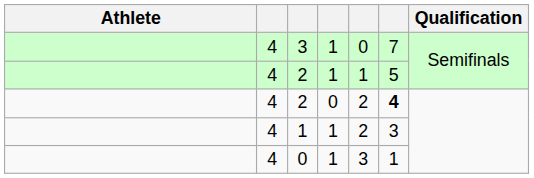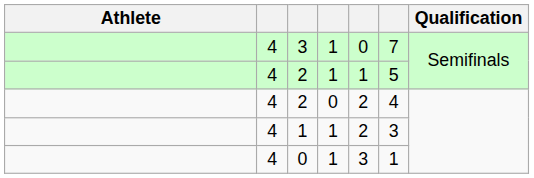2 / 0 | column 6: bold -> normal
